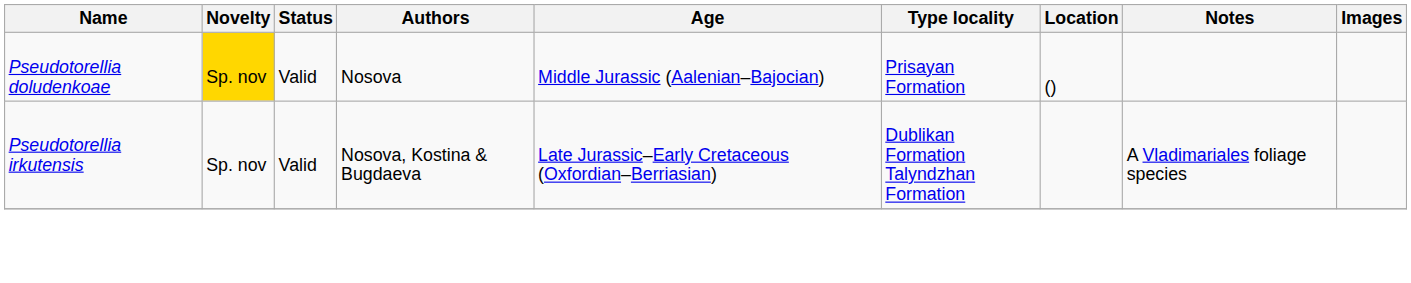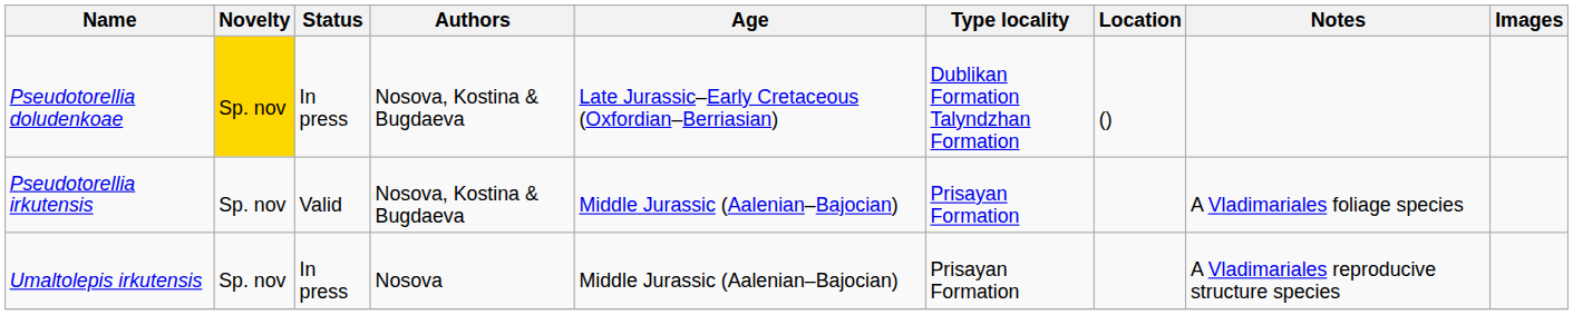Pseudotorellia doludenkoae | Status: Valid -> In press
Pseudotorellia doludenkoae | Authors: Nosova -> Nosova, Kostina & Bugdaeva
Pseudotorellia doludenkoae | Age: Middle Jurassic (Aalenian–Bajocian) -> Late Jurassic–Early Cretaceous (Oxfordian–Berriasian)
Pseudotorellia doludenkoae | Type locality: Prisayan Formation -> Dublikan Formation Talyndzhan Formation
Pseudotorellia irkutensis | Age: Late Jurassic–Early Cretaceous (Oxfordian–Berriasian) -> Middle Jurassic (Aalenian–Bajocian)
Pseudotorellia irkutensis | Type locality: Dublikan Formation Talyndzhan Formation -> Prisayan Formation
+ row: Umaltolepis irkutensis | Sp. nov | In press | Nosova | Middle Jurassic (Aalenian–Bajocian) | Prisayan Formation | A Vladimariales reproducive structure species
